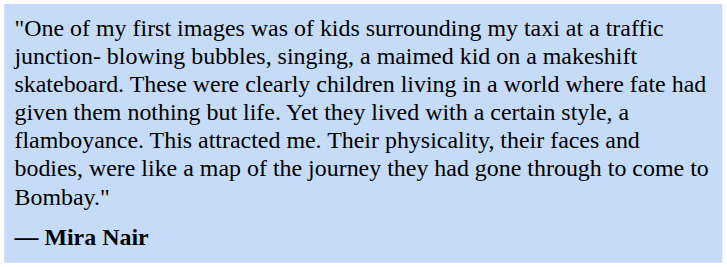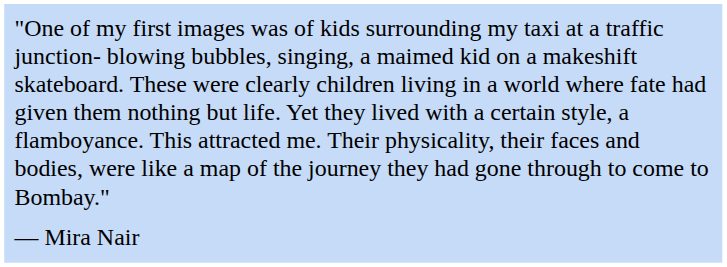row 2 | column 1: bold -> normal
